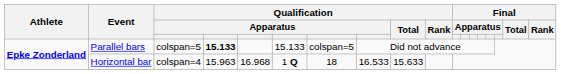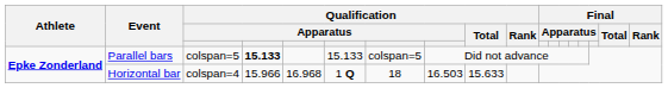Horizontal bar | column 4: 15.963 -> 15.966
Horizontal bar | column 8: 16.533 -> 16.503
